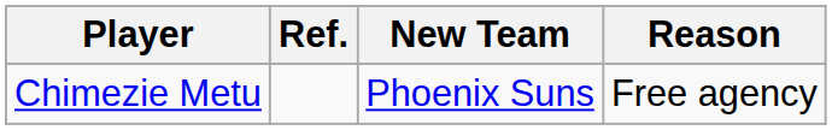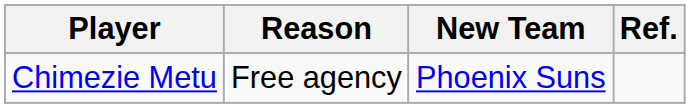columns swapped: Reason <-> Ref.
